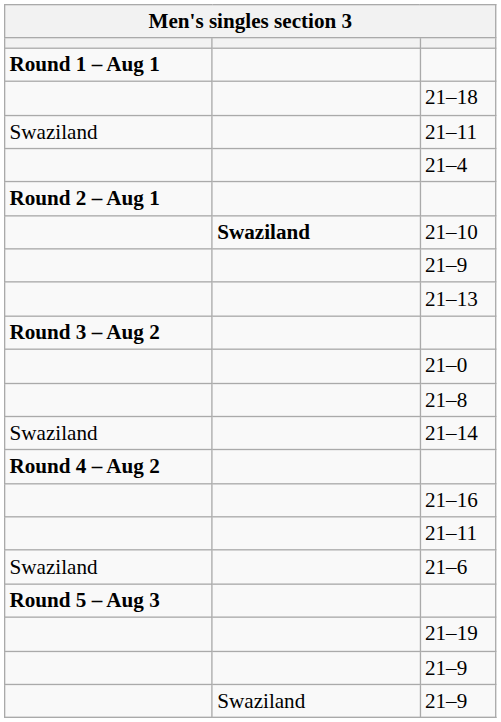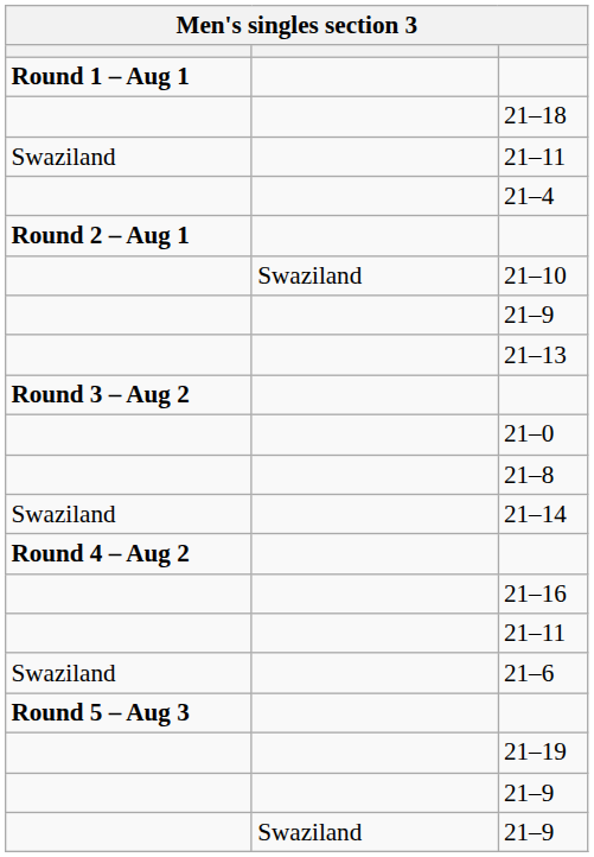21–10 | column 2: bold -> normal
